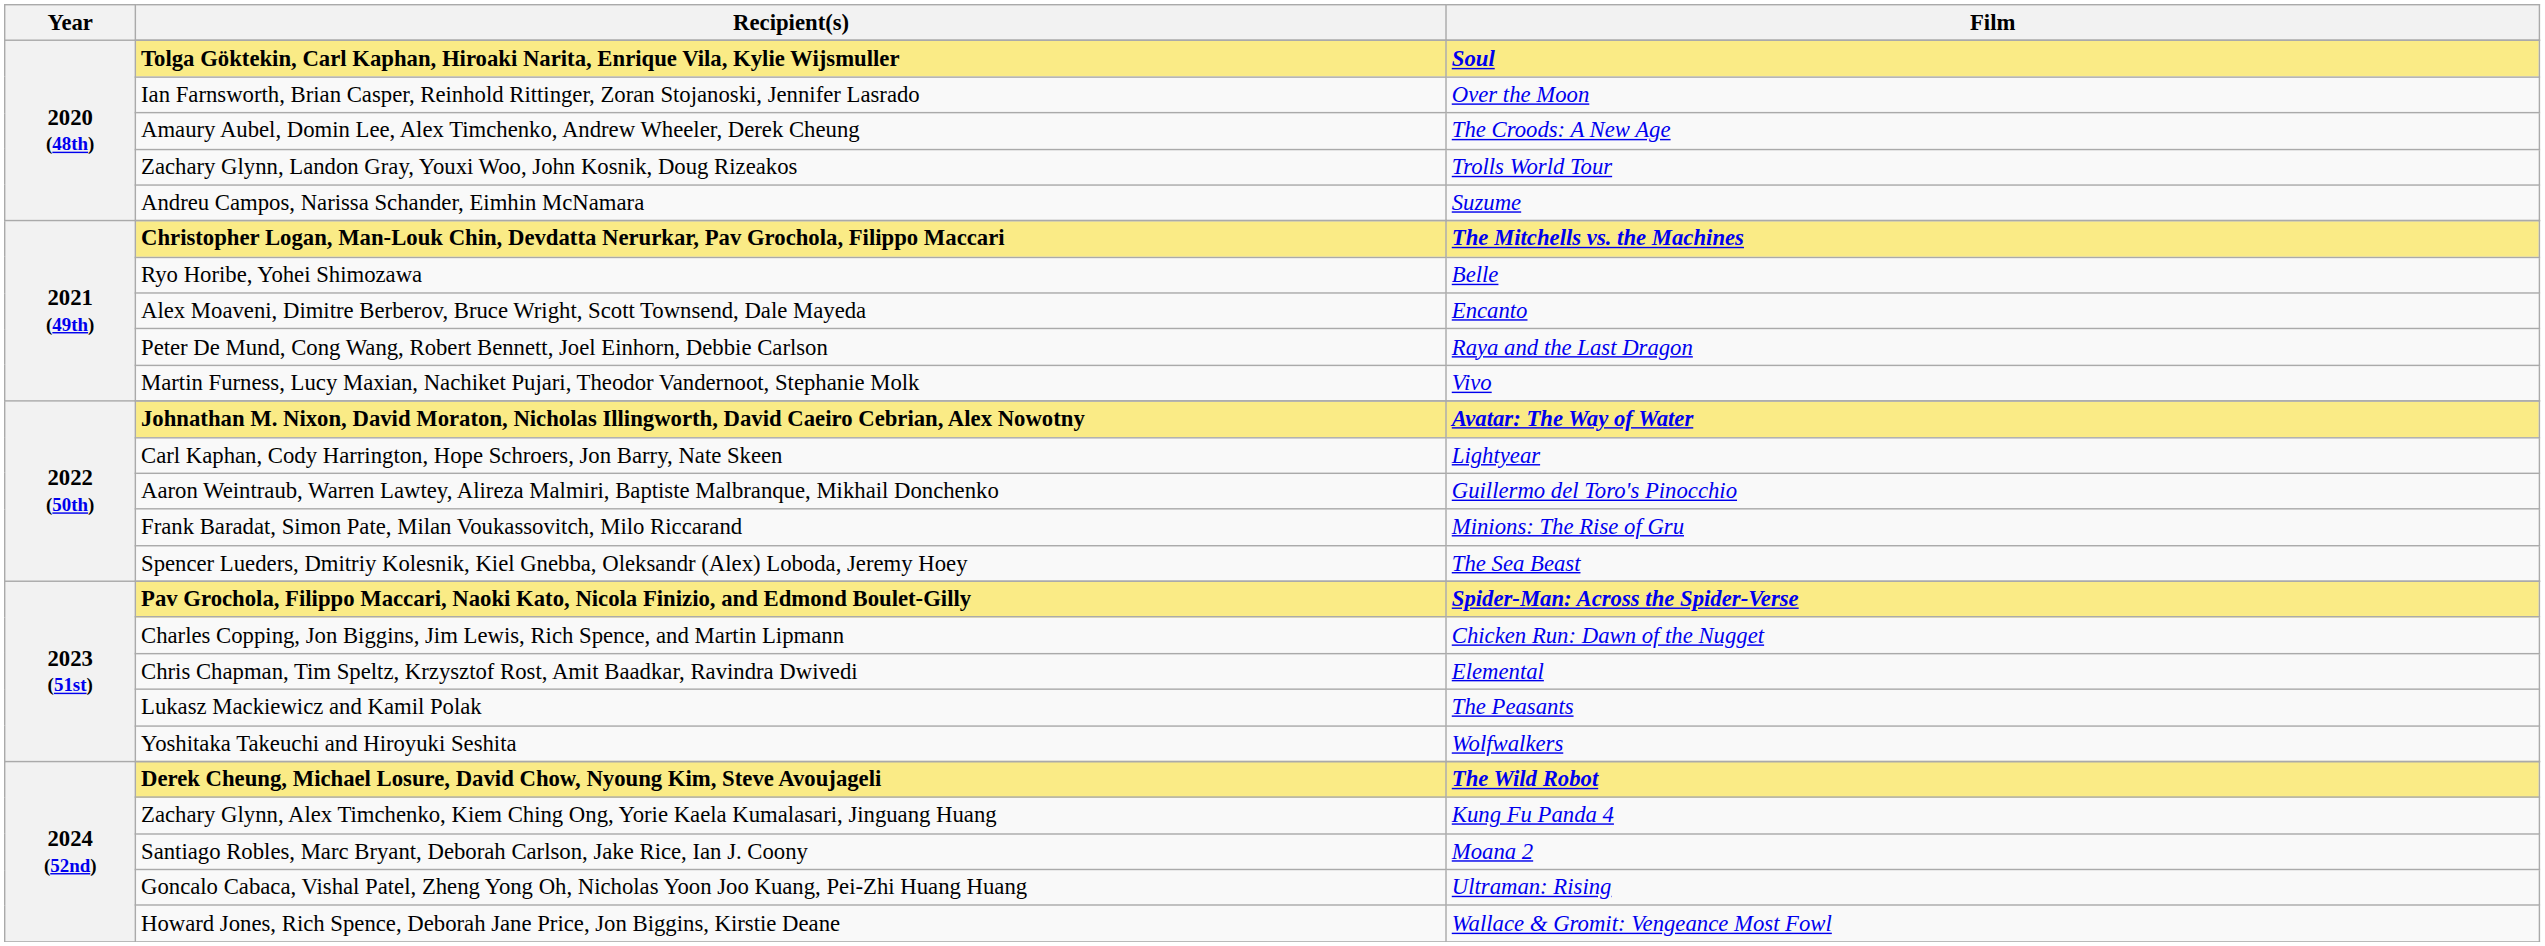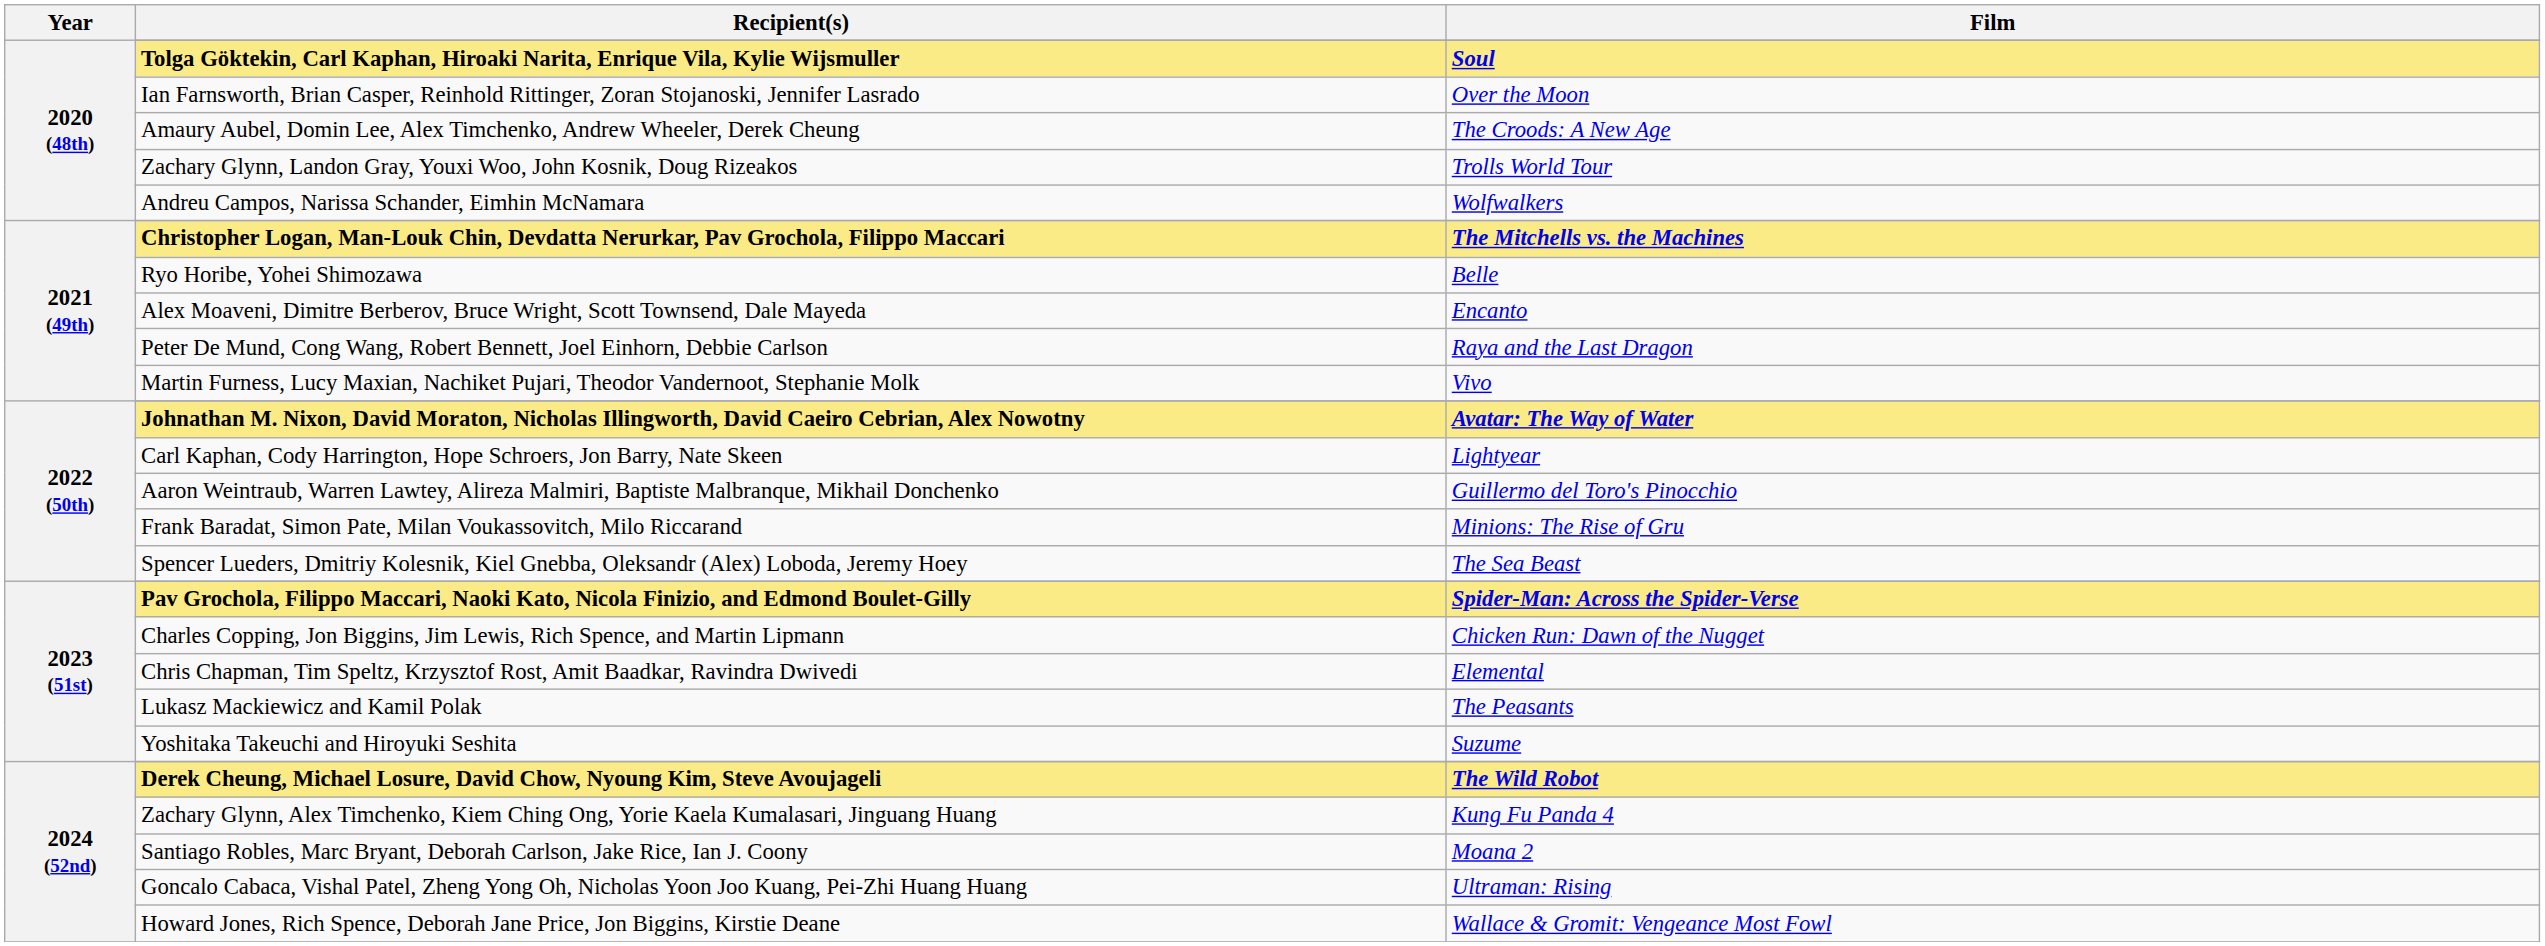Andreu Campos, Narissa Schander, Eimhin McNamara | Film: Suzume -> Wolfwalkers
Yoshitaka Takeuchi and Hiroyuki Seshita | Film: Wolfwalkers -> Suzume
